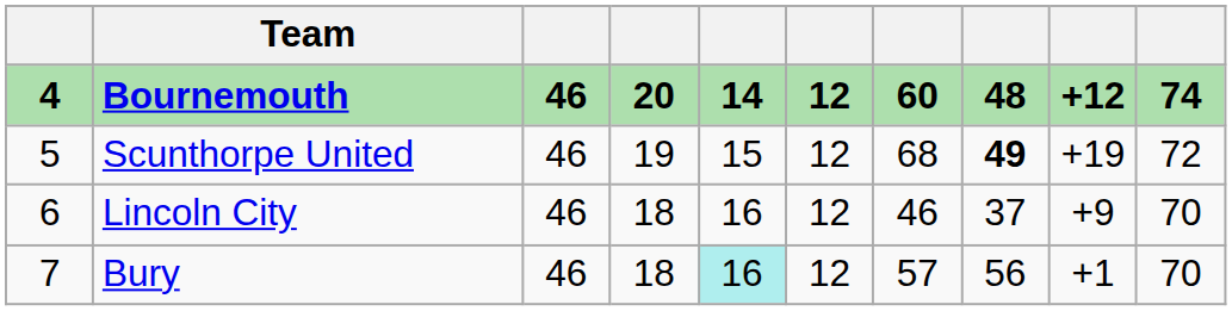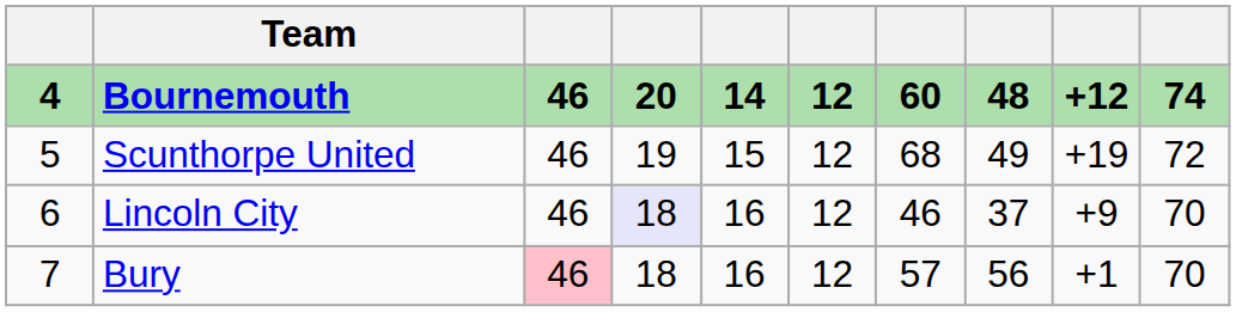Scunthorpe United | column 8: bold -> normal
Lincoln City | column 4: no background -> lavender background
Bury | column 3: no background -> pink background
Bury | column 5: paleturquoise background -> no background
